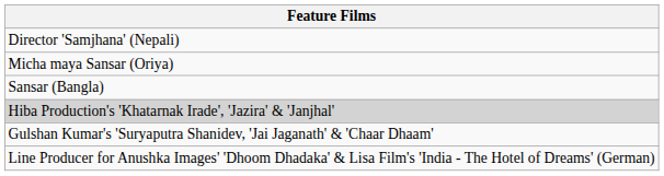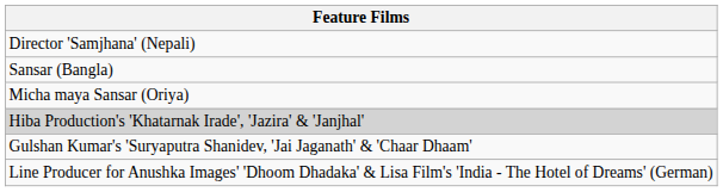row 3 | column 1: Micha maya Sansar (Oriya) -> Sansar (Bangla)
row 4 | column 1: Sansar (Bangla) -> Micha maya Sansar (Oriya)
